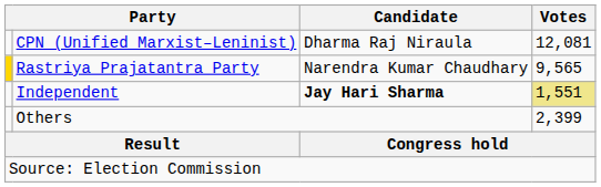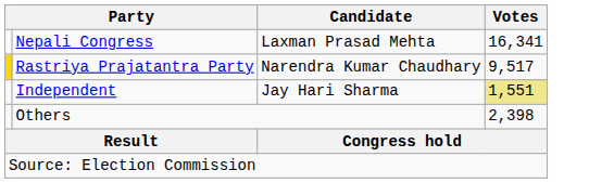+ row: Nepali Congress | Laxman Prasad Mehta | 16,341
- row: CPN (Unified Marxist–Leninist) | Dharma Raj Niraula | 12,081
Rastriya Prajatantra Party | Votes: 9,565 -> 9,517
Independent | Candidate: bold -> normal
Others | Votes: 2,399 -> 2,398
